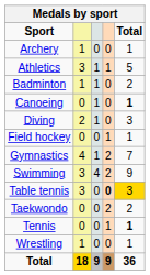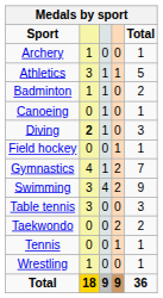Canoeing | Total: bold -> normal
Diving | column 2: normal -> bold
Table tennis | column 4: bold -> normal
Table tennis | Total: gold background -> no background
Tennis | Total: bold -> normal
